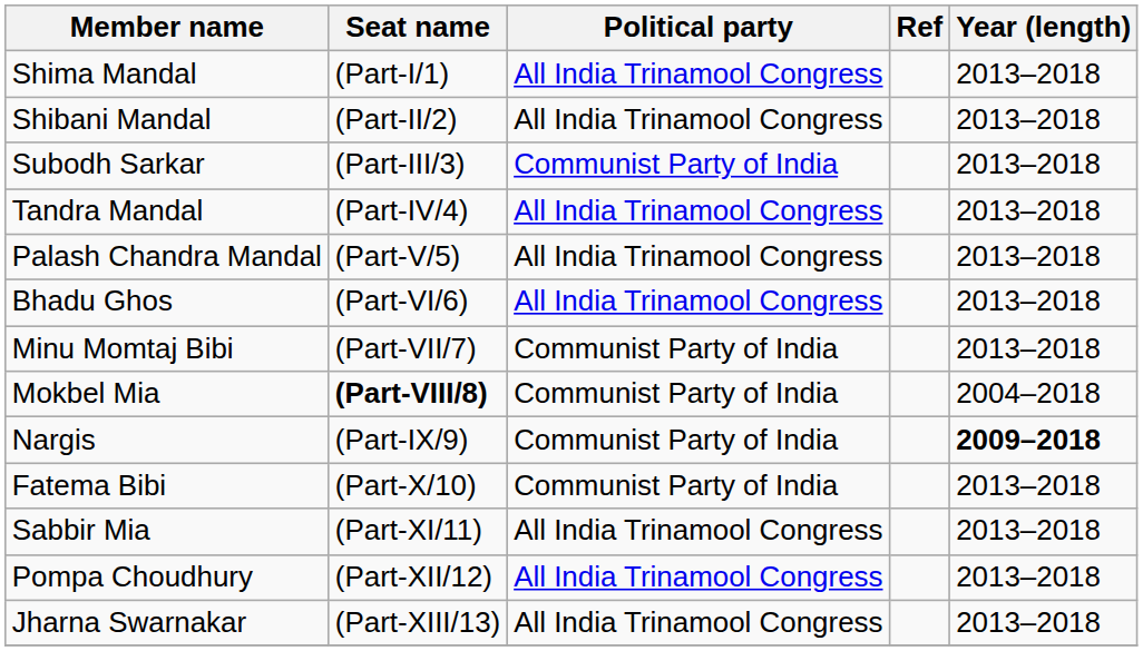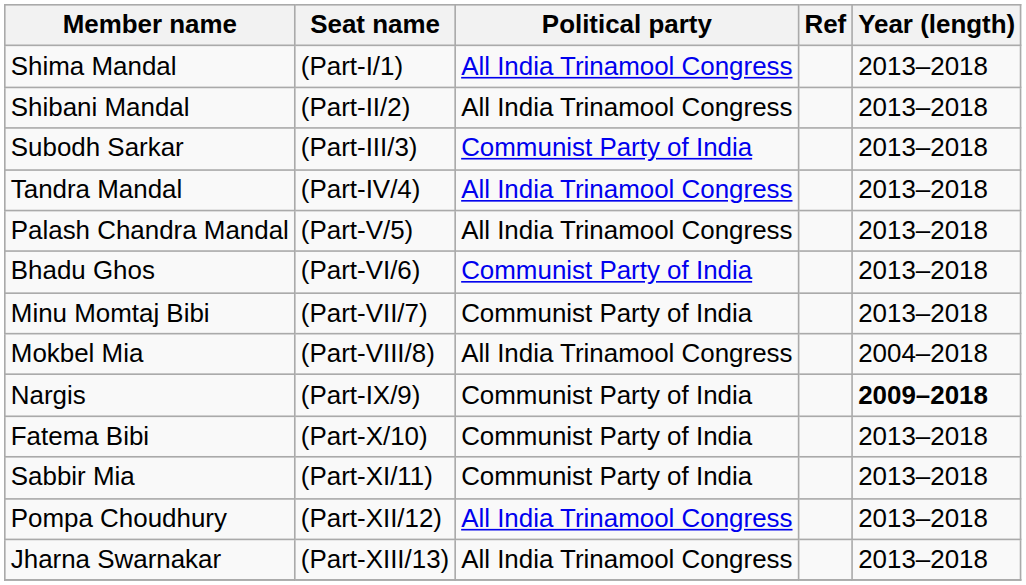Bhadu Ghos | Political party: All India Trinamool Congress -> Communist Party of India
Mokbel Mia | Seat name: bold -> normal
Mokbel Mia | Political party: Communist Party of India -> All India Trinamool Congress
Sabbir Mia | Political party: All India Trinamool Congress -> Communist Party of India
